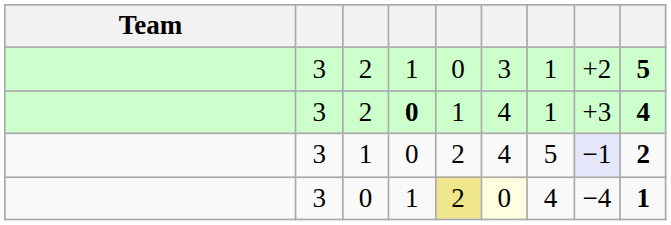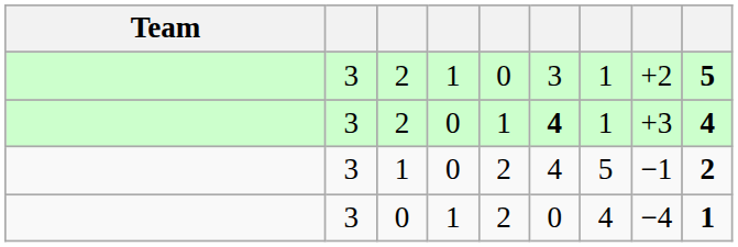row 3 | column 4: bold -> normal
row 3 | column 6: normal -> bold
row 4 | column 8: lavender background -> no background
row 5 | column 5: khaki background -> no background
row 5 | column 6: lightyellow background -> no background
